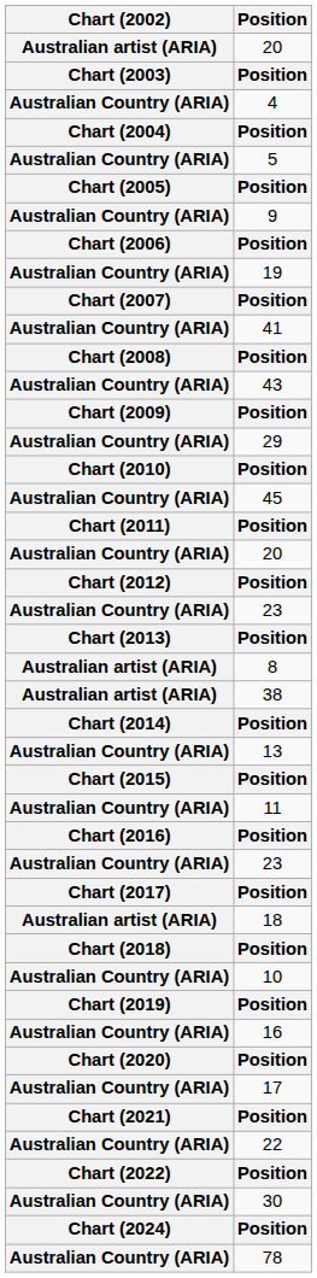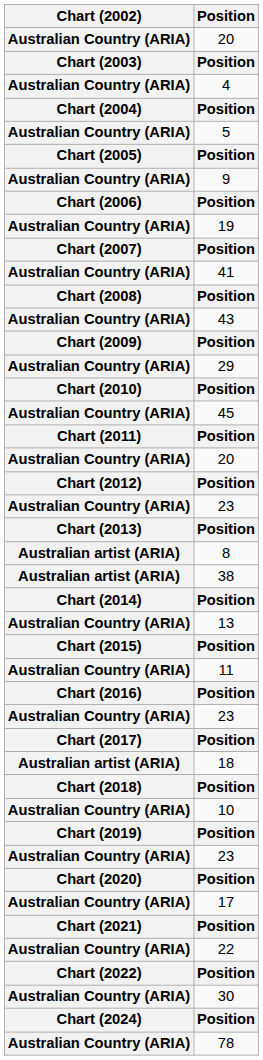row 2 | Chart (2002): Australian artist (ARIA) -> Australian Country (ARIA)
row 37 | Position: 16 -> 23
